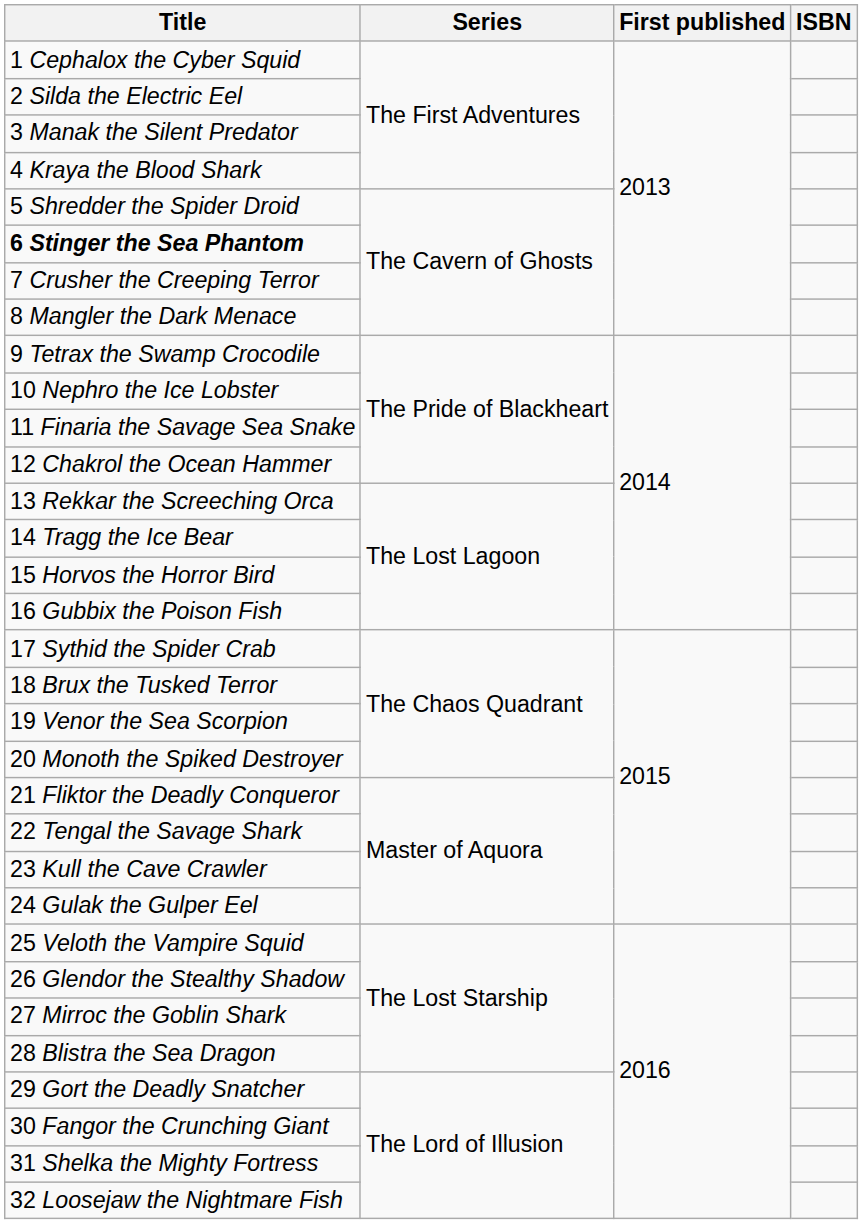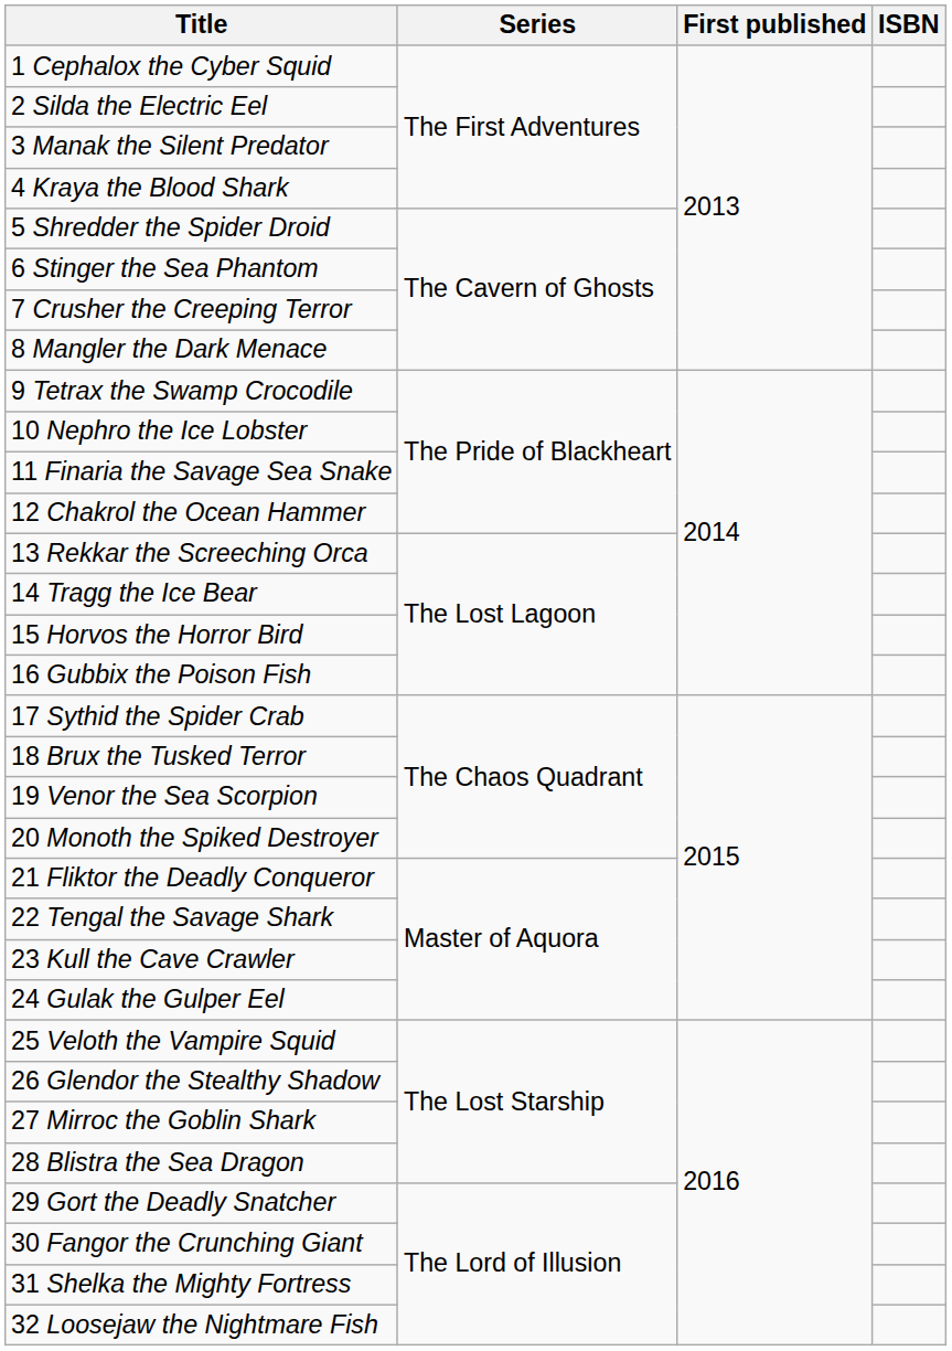6 Stinger the Sea Phantom | Title: bold -> normal
